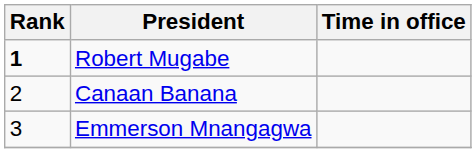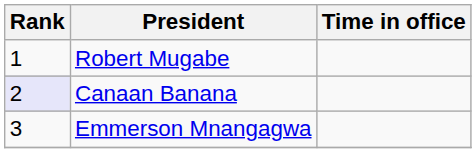Robert Mugabe | Rank: bold -> normal
Canaan Banana | Rank: no background -> lavender background
